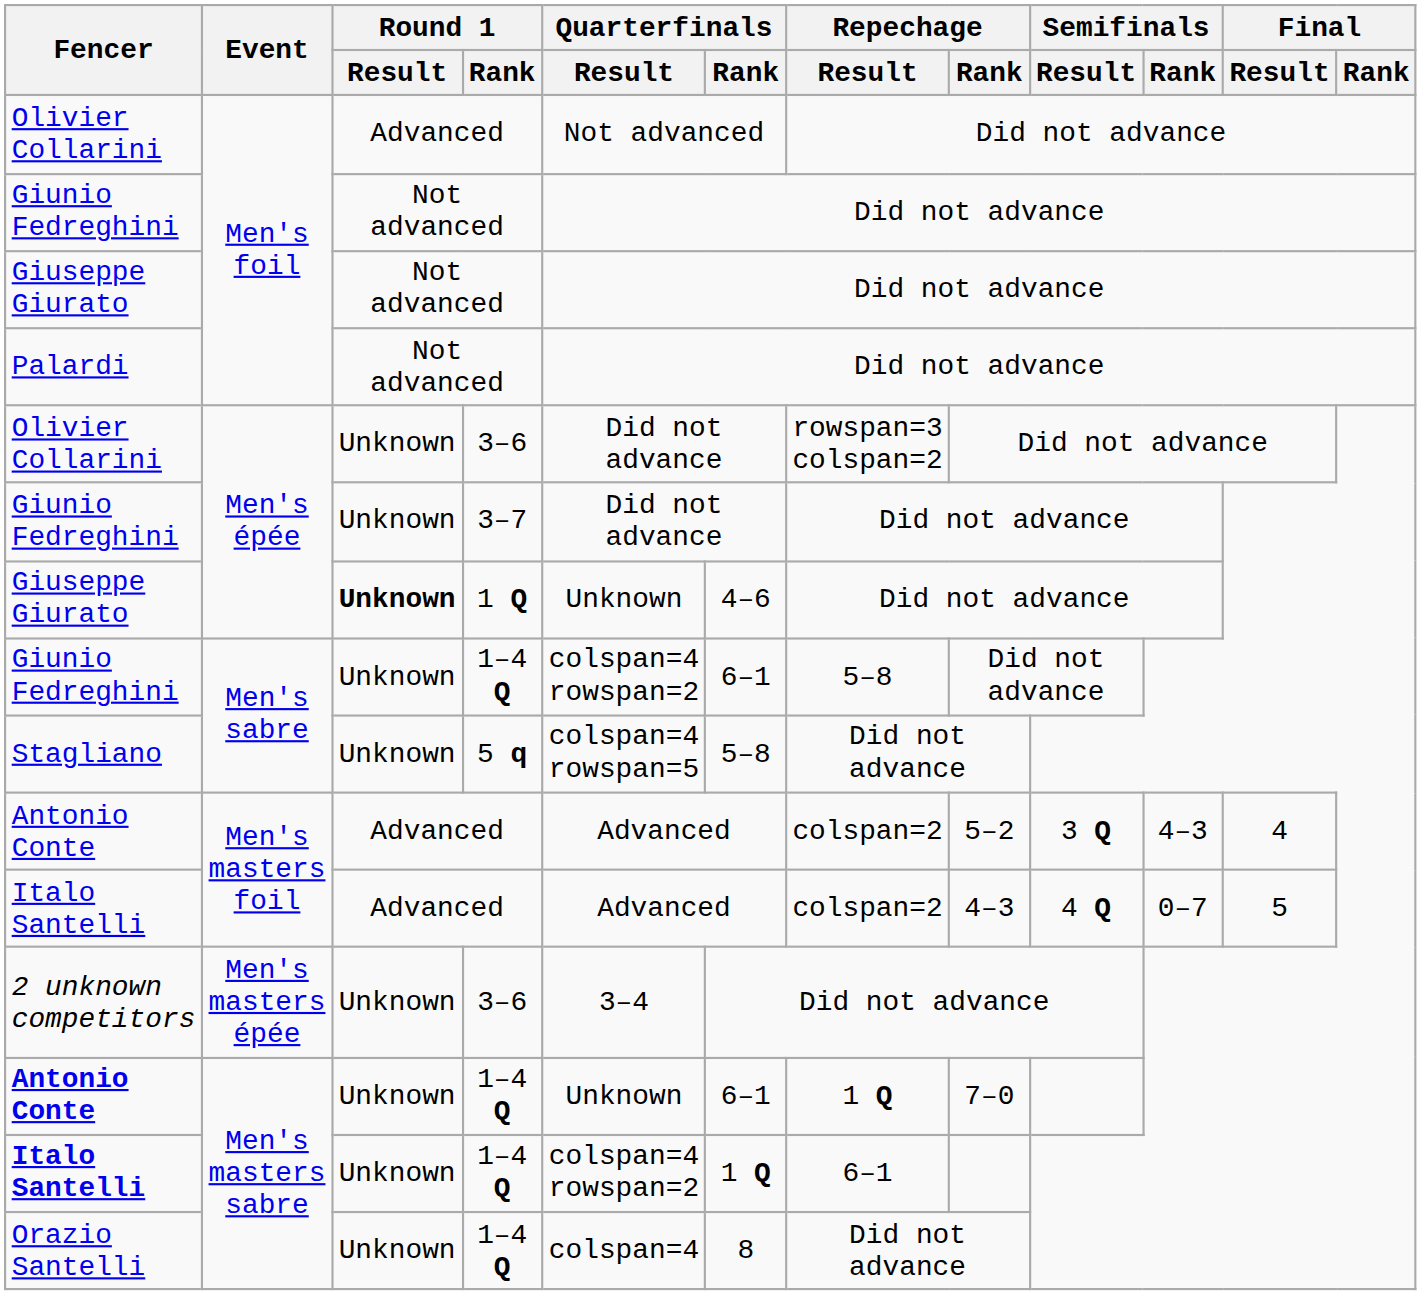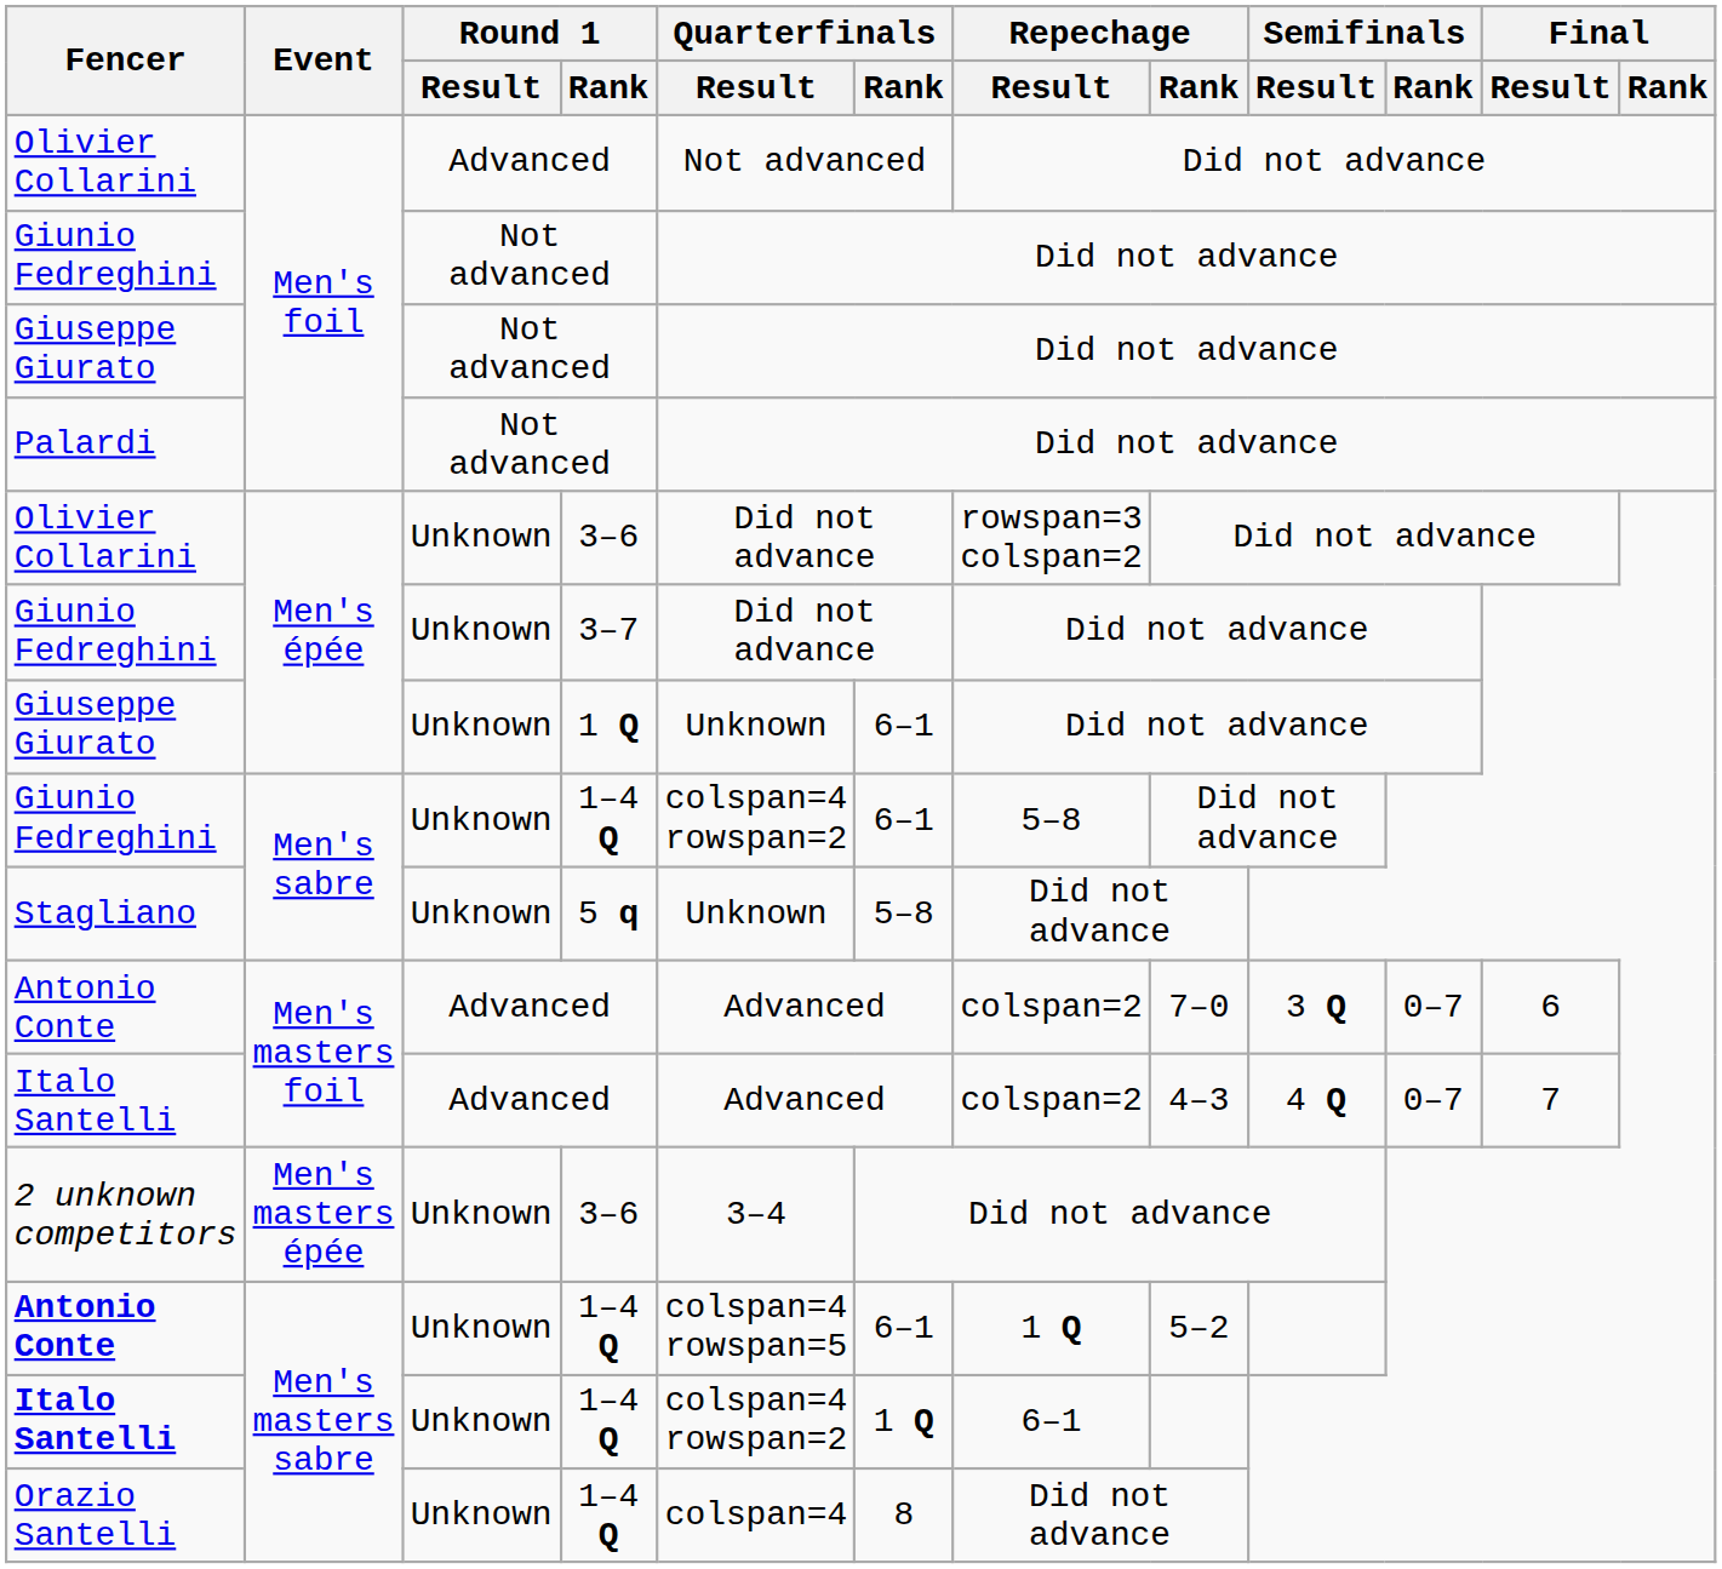Giuseppe Giurato / 1 Q | Round 1 / Result: bold -> normal
Giuseppe Giurato / 1 Q | Quarterfinals / Rank: 4–6 -> 6–1
Stagliano | Quarterfinals / Result: colspan=4 rowspan=5 -> Unknown
Antonio Conte / Advanced | Repechage / Rank: 5–2 -> 7–0
Antonio Conte / Advanced | Semifinals / Rank: 4–3 -> 0–7
Antonio Conte / Advanced | Final / Result: 4 -> 6
Italo Santelli / Advanced | Final / Result: 5 -> 7
Antonio Conte / 1–4 Q | Quarterfinals / Result: Unknown -> colspan=4 rowspan=5
Antonio Conte / 1–4 Q | Repechage / Rank: 7–0 -> 5–2
